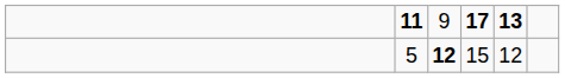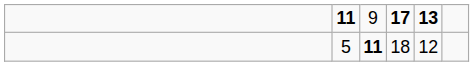row 2 | column 3: 12 -> 11
row 2 | column 4: 15 -> 18
